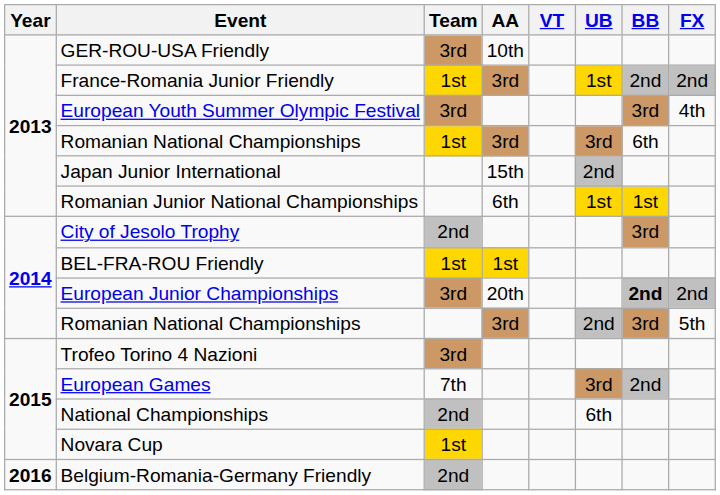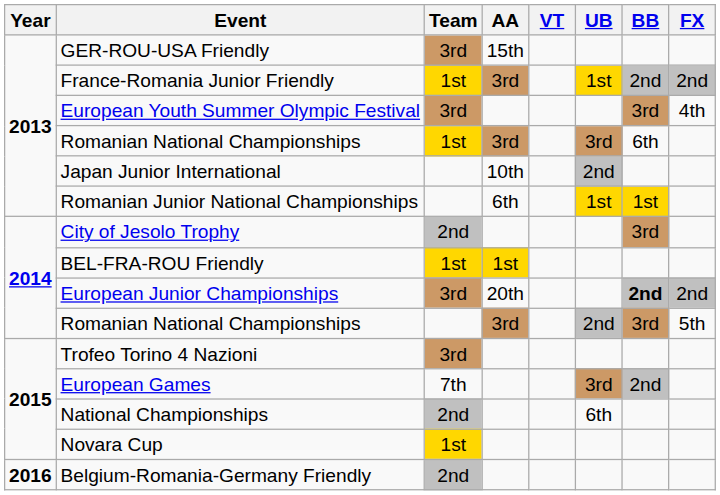GER-ROU-USA Friendly | AA: 10th -> 15th
Japan Junior International | AA: 15th -> 10th
